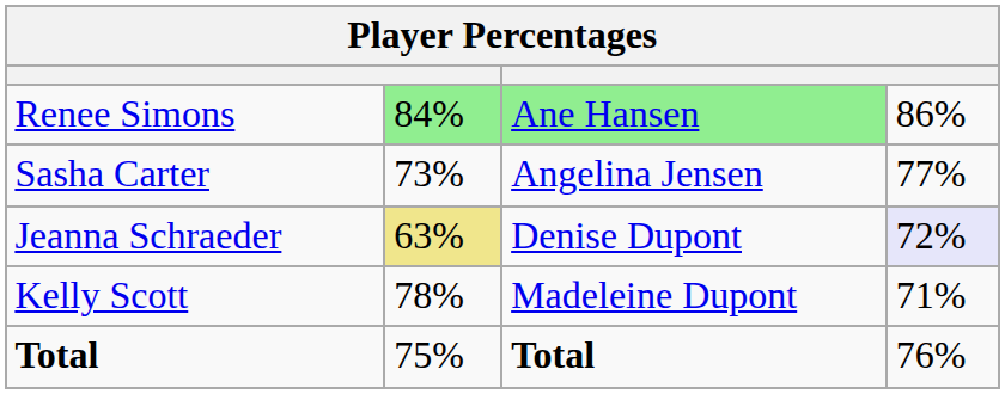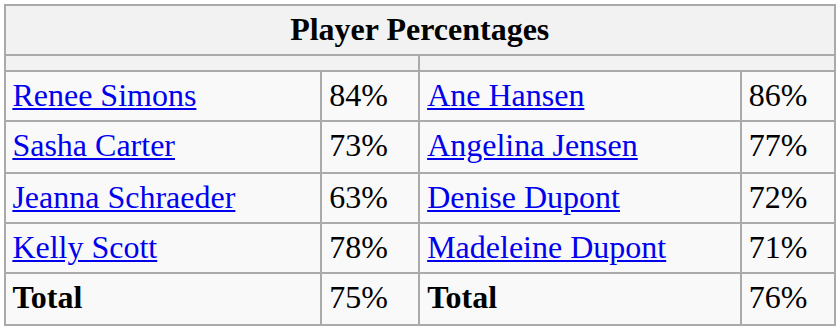Renee Simons | column 2: lightgreen background -> no background
Renee Simons | column 3: lightgreen background -> no background
Jeanna Schraeder | column 2: khaki background -> no background
Jeanna Schraeder | column 4: lavender background -> no background
